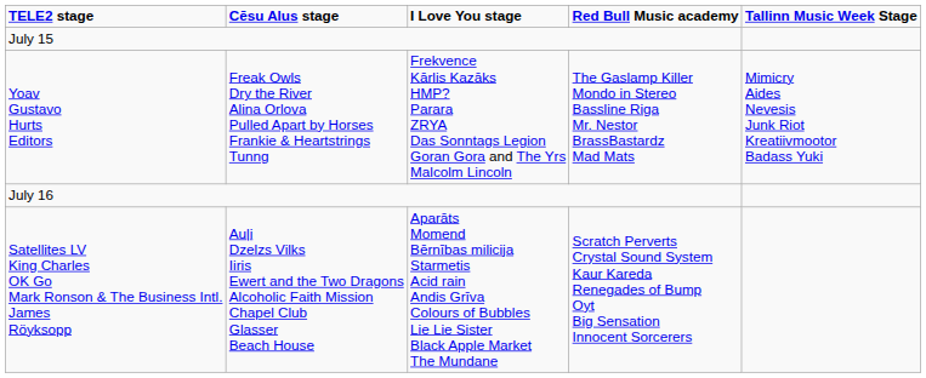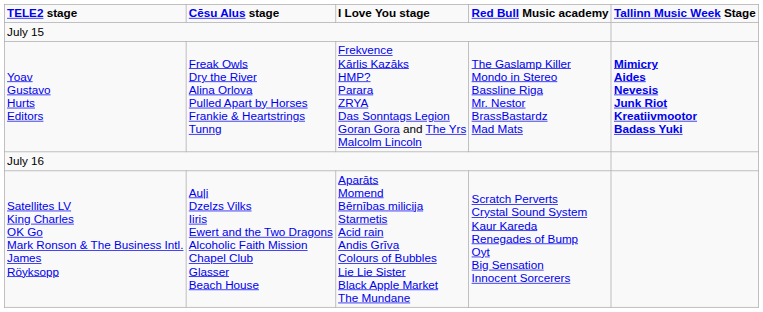Yoav Gustavo Hurts Editors | Tallinn Music Week Stage: normal -> bold
